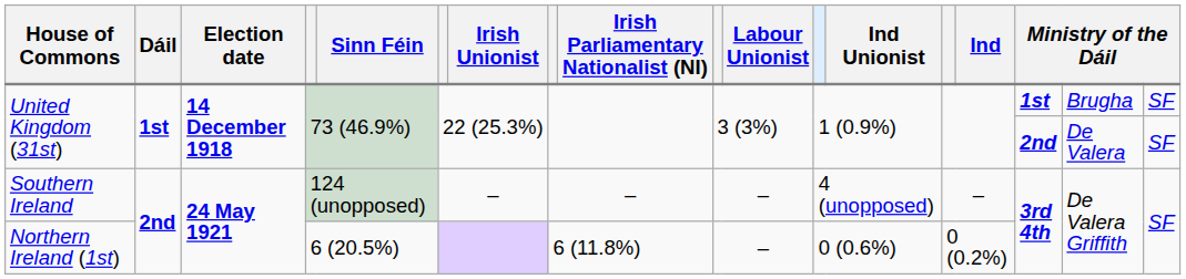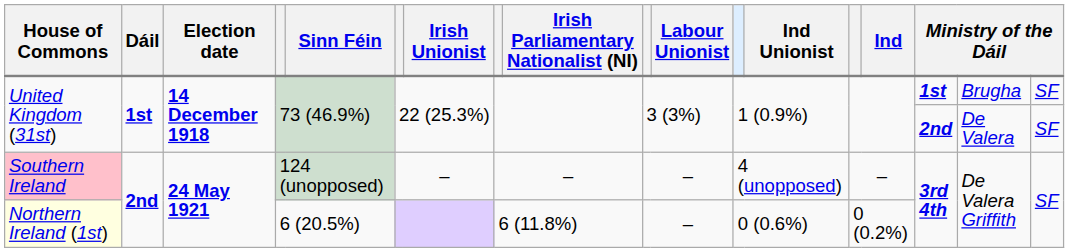Southern Ireland | House of Commons: no background -> pink background
Northern Ireland (1st) | House of Commons: no background -> lightyellow background
